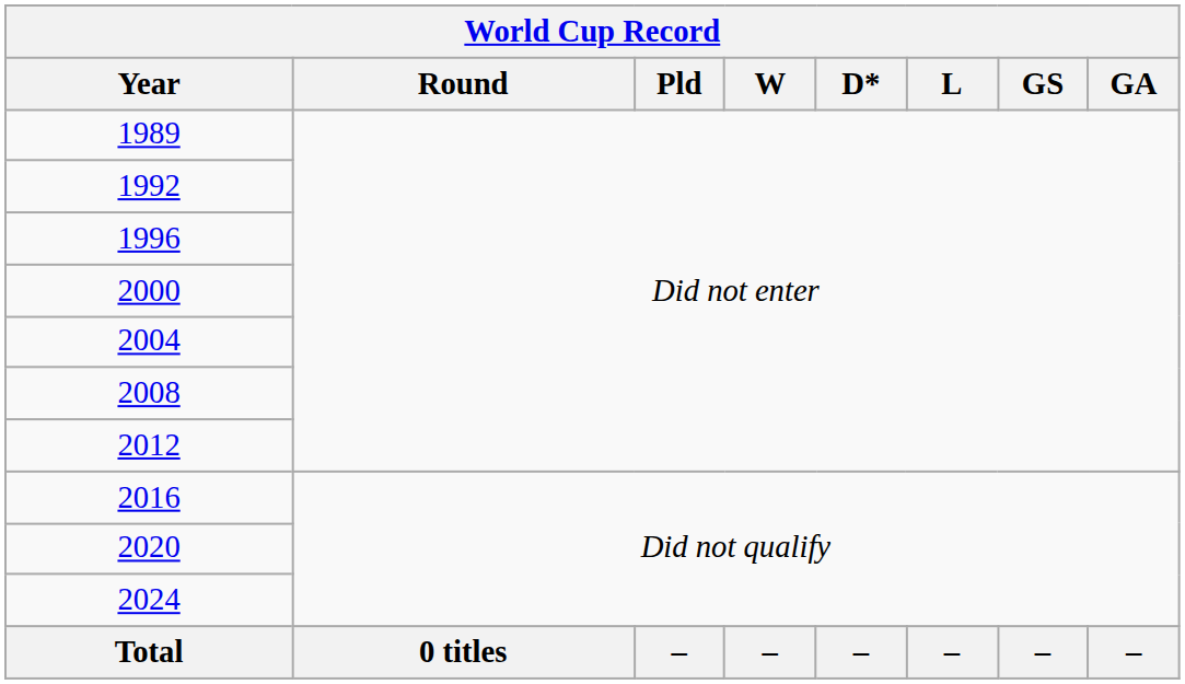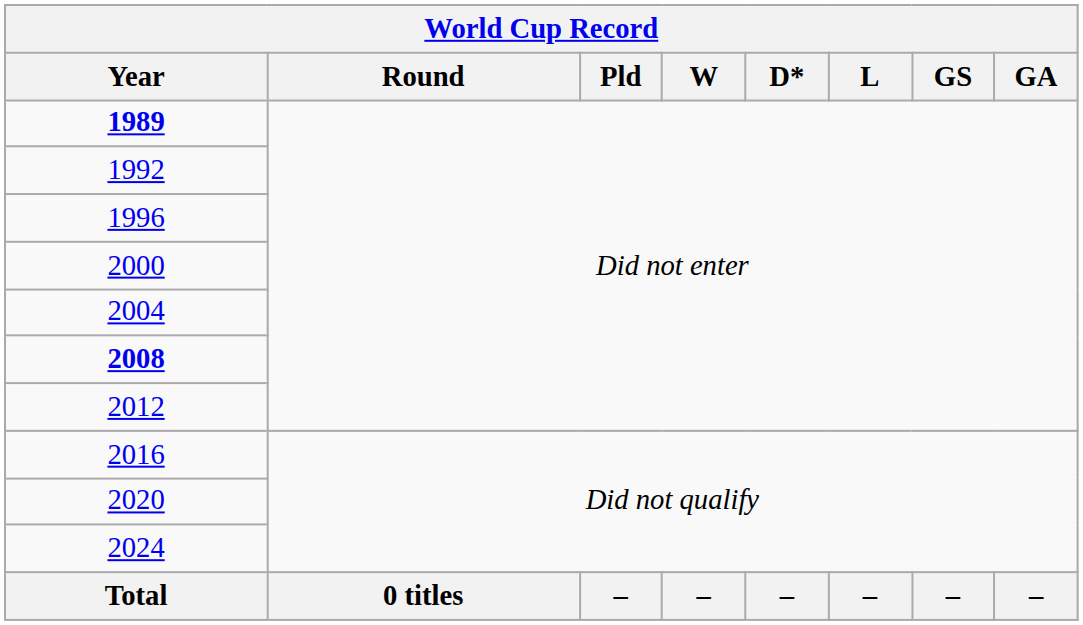1989 | Year: normal -> bold
2008 | Year: normal -> bold
